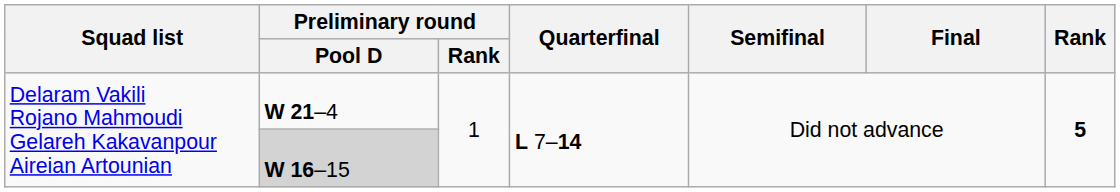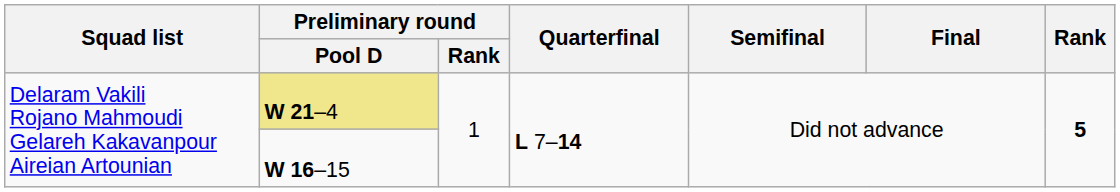W 21–4 | Preliminary round / Pool D: no background -> khaki background
W 16–15 | Preliminary round / Pool D: lightgrey background -> no background
